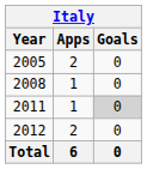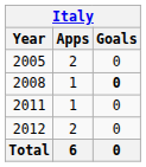2008 | Goals: normal -> bold
2011 | Goals: lightgrey background -> no background
